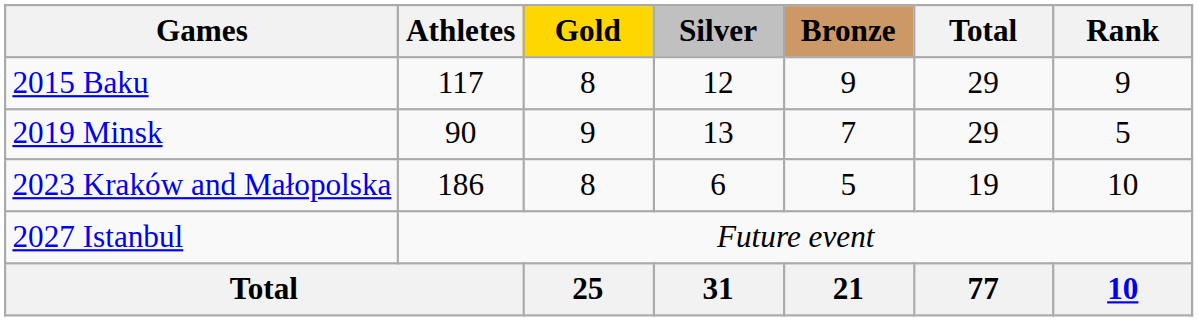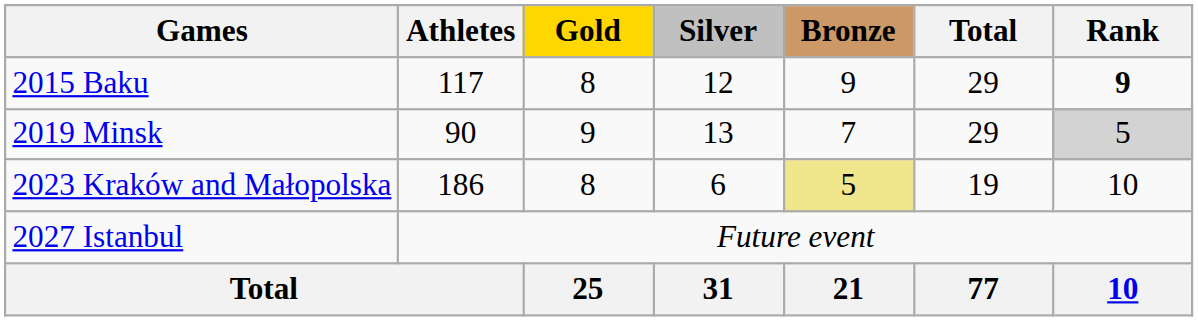2015 Baku | Rank: normal -> bold
2019 Minsk | Rank: no background -> lightgrey background
2023 Kraków and Małopolska | Bronze: no background -> khaki background
